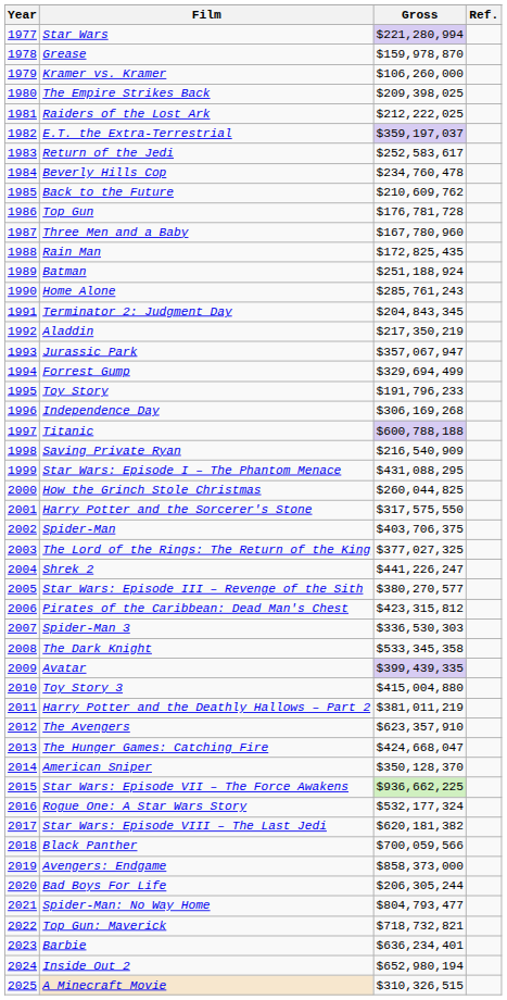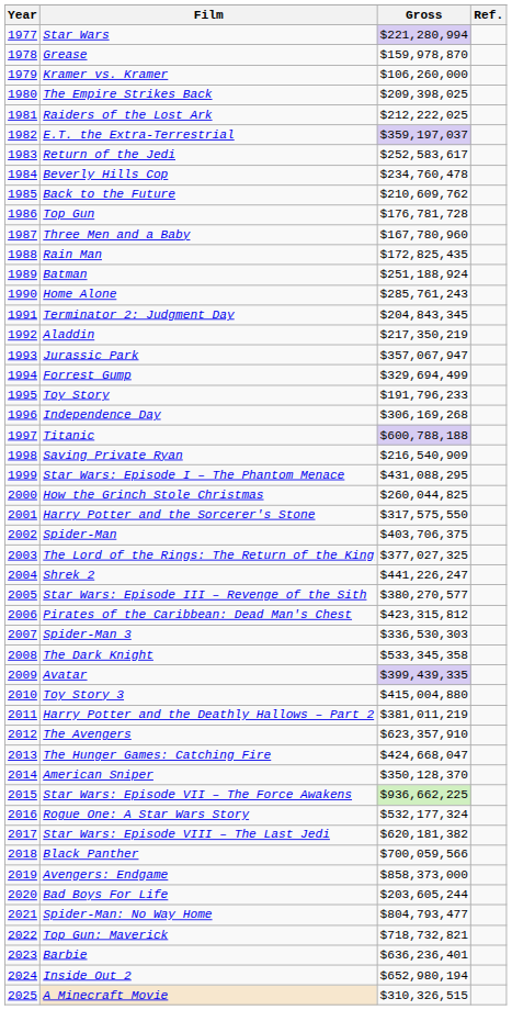Bad Boys For Life | Gross: $206,305,244 -> $203,605,244
Barbie | Gross: $636,234,401 -> $636,236,401
